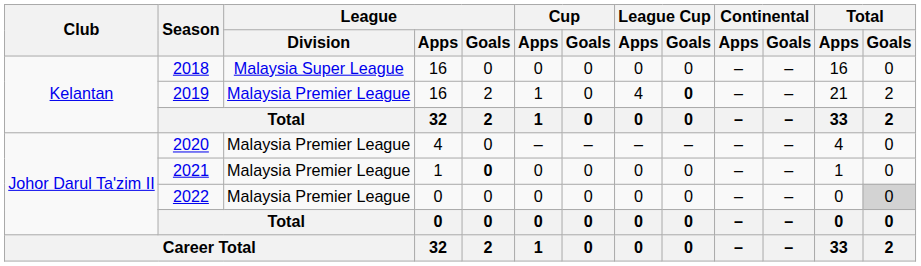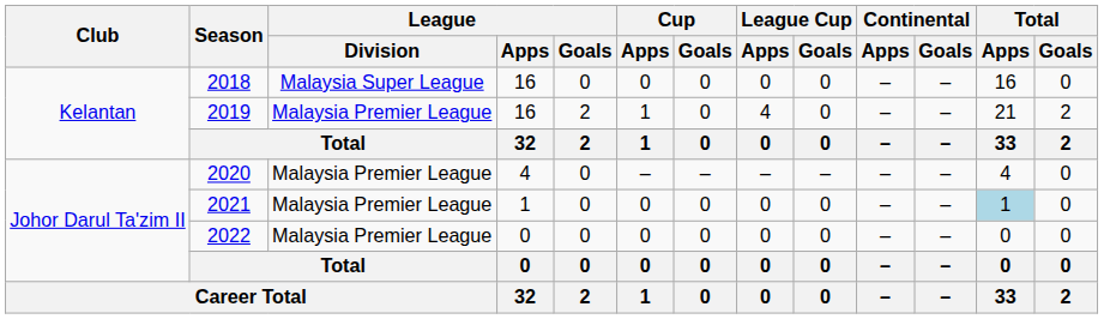2019 | League Cup / Goals: bold -> normal
2021 | League / Goals: bold -> normal
2021 | Total / Apps: no background -> lightblue background
2022 | Total / Goals: lightgrey background -> no background
